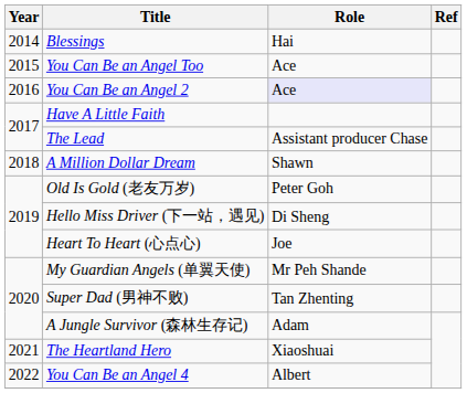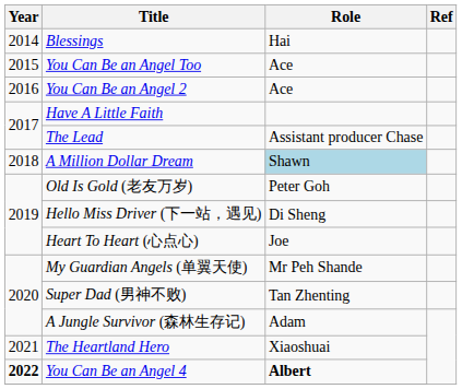You Can Be an Angel 2 | Role: lavender background -> no background
A Million Dollar Dream | Role: no background -> lightblue background
You Can Be an Angel 4 | Year: normal -> bold
You Can Be an Angel 4 | Role: normal -> bold
